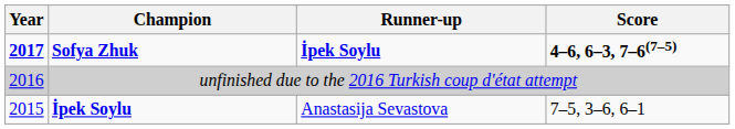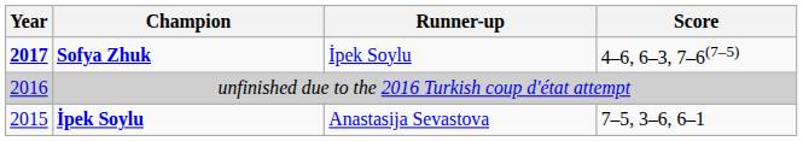Sofya Zhuk | Runner-up: bold -> normal
Sofya Zhuk | Score: bold -> normal
